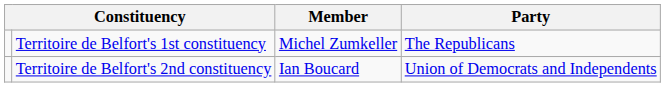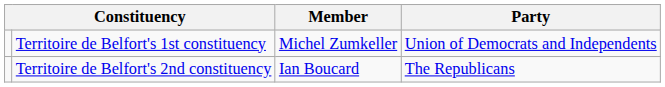Territoire de Belfort's 1st constituency | Party: The Republicans -> Union of Democrats and Independents
Territoire de Belfort's 2nd constituency | Party: Union of Democrats and Independents -> The Republicans
